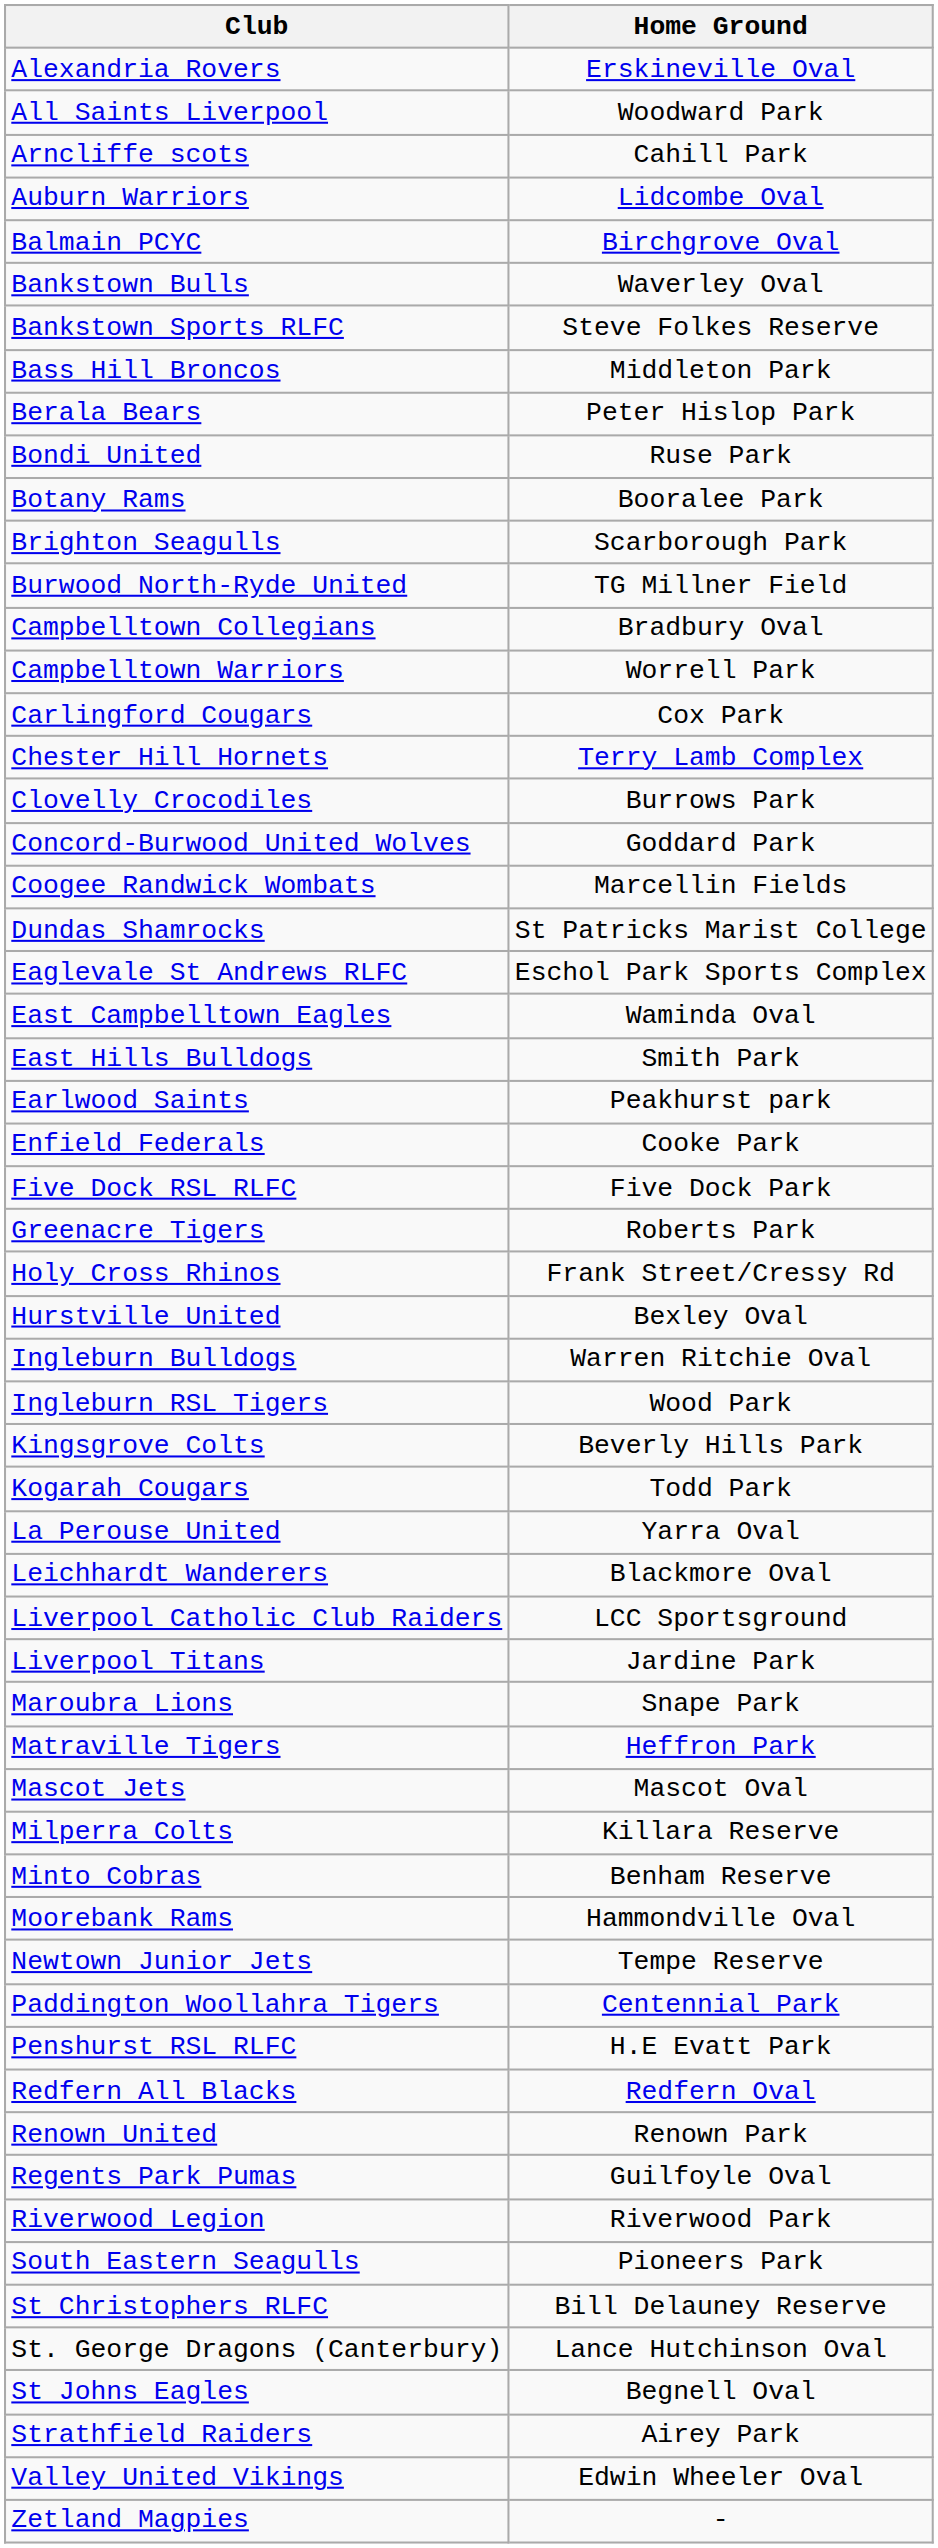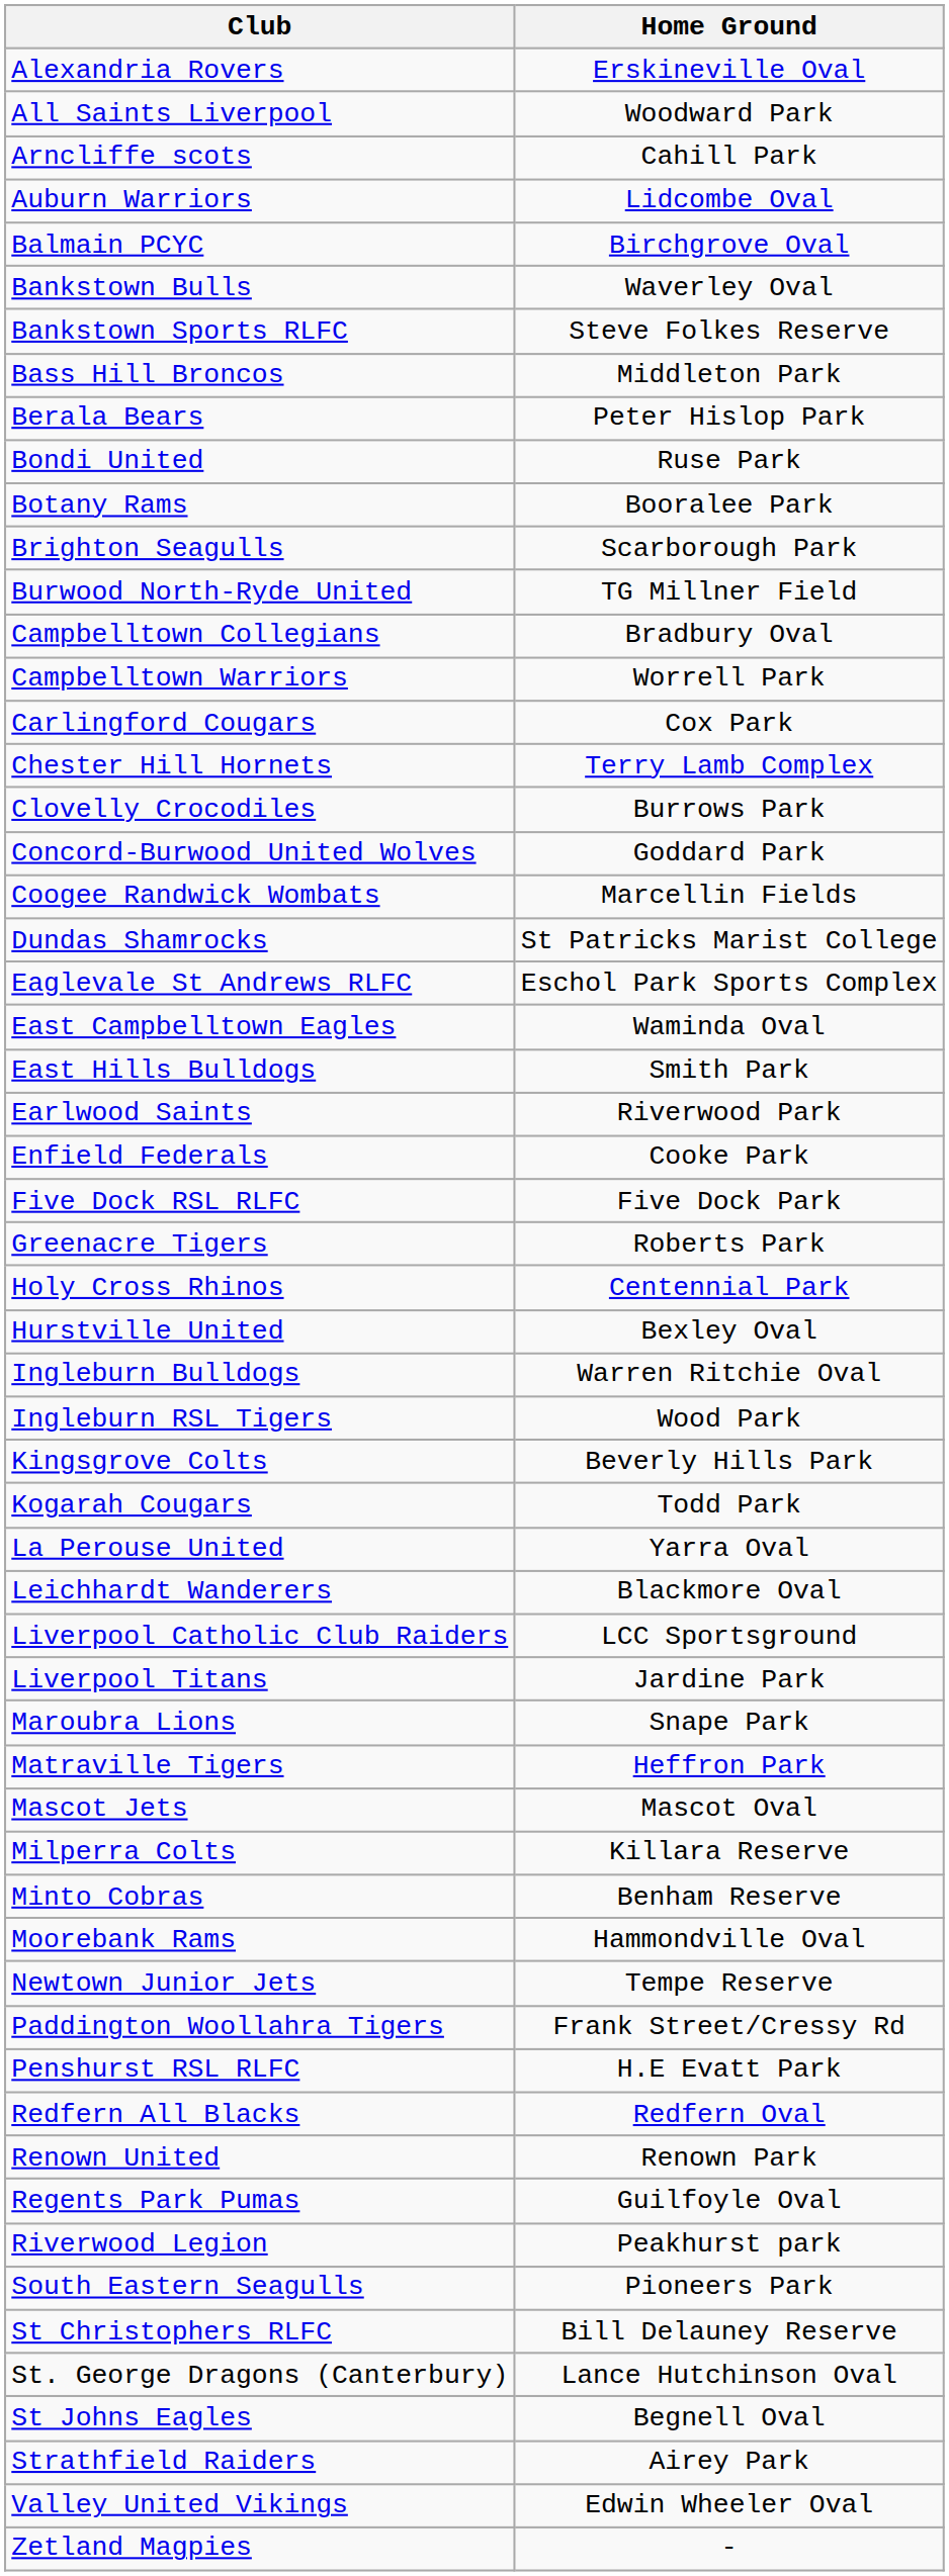Earlwood Saints | Home Ground: Peakhurst park -> Riverwood Park
Holy Cross Rhinos | Home Ground: Frank Street/Cressy Rd -> Centennial Park
Paddington Woollahra Tigers | Home Ground: Centennial Park -> Frank Street/Cressy Rd
Riverwood Legion | Home Ground: Riverwood Park -> Peakhurst park
